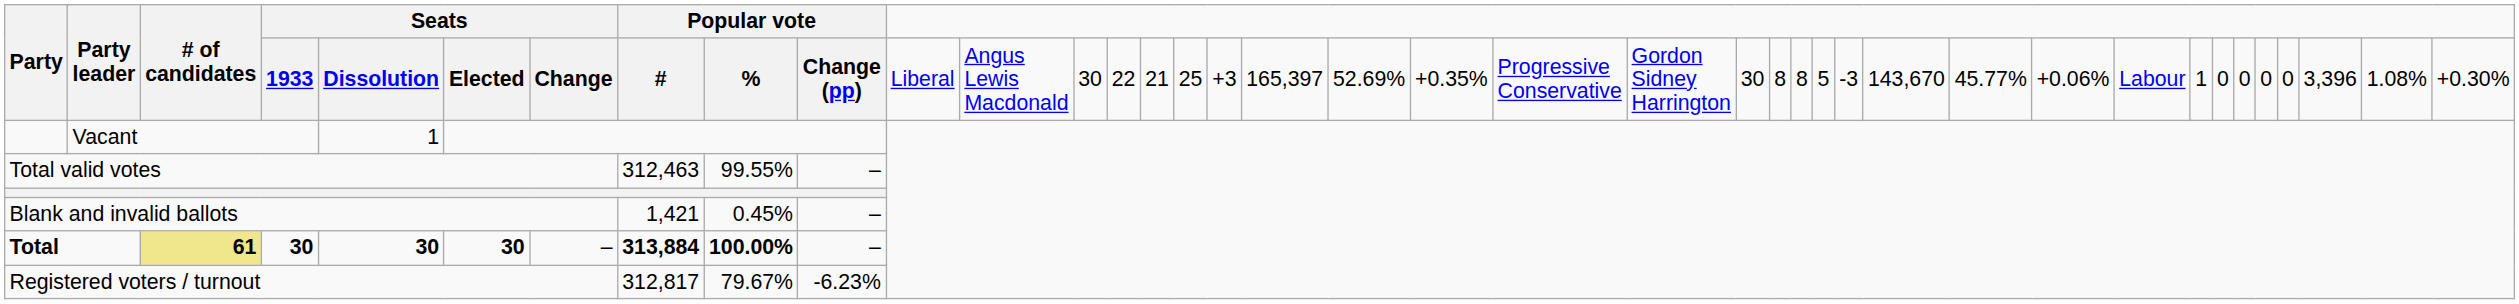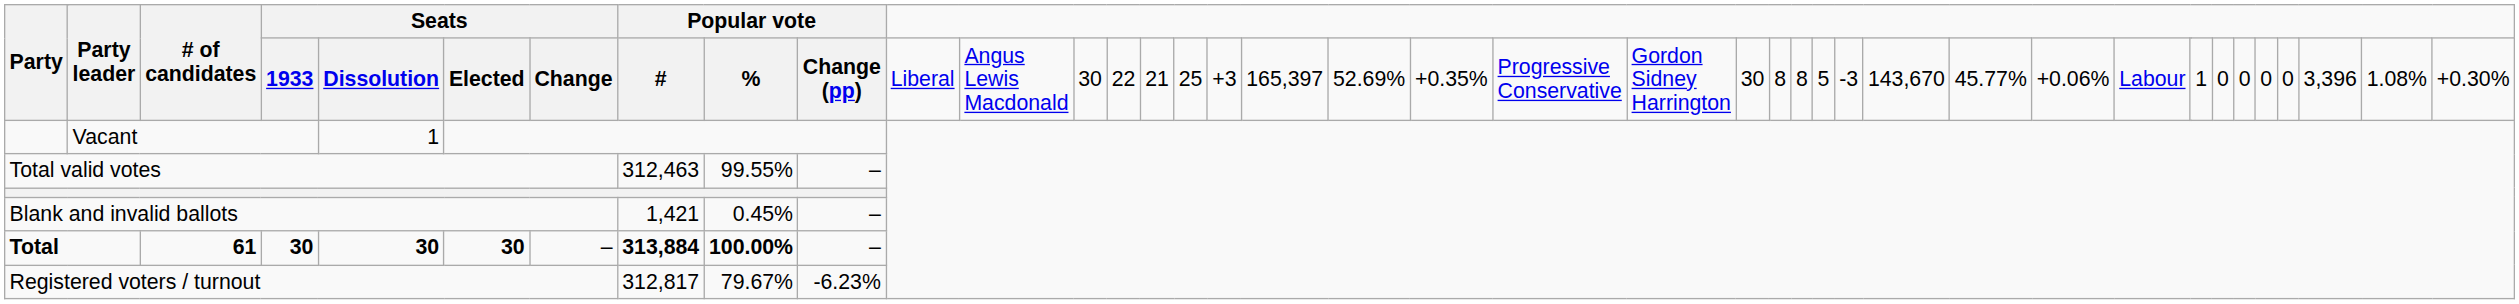Total | # of candidates: khaki background -> no background
